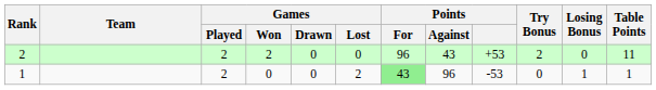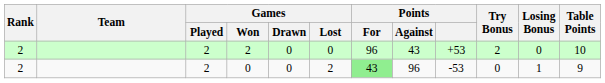row 3 | Table Points: 11 -> 10
row 4 | Rank: 1 -> 2
row 4 | Table Points: 1 -> 9
